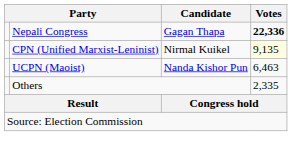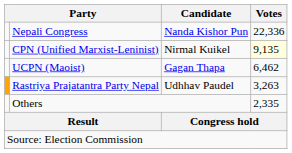Nepali Congress | Candidate: Gagan Thapa -> Nanda Kishor Pun
Nepali Congress | Votes: bold -> normal
UCPN (Maoist) | Candidate: Nanda Kishor Pun -> Gagan Thapa
UCPN (Maoist) | Votes: 6,463 -> 6,462
+ row: Rastriya Prajatantra Party Nepal | Udhhav Paudel | 3,263
